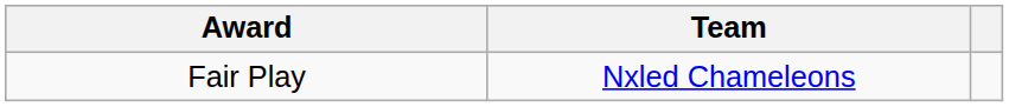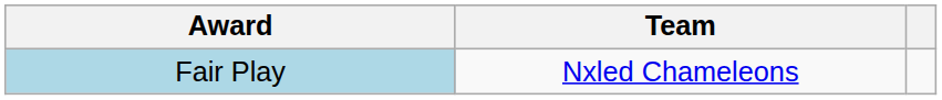Fair Play | Award: no background -> lightblue background
